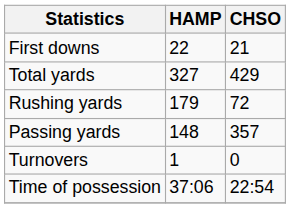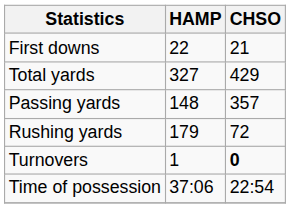rows swapped: Rushing yards <-> Passing yards
Turnovers | CHSO: normal -> bold
